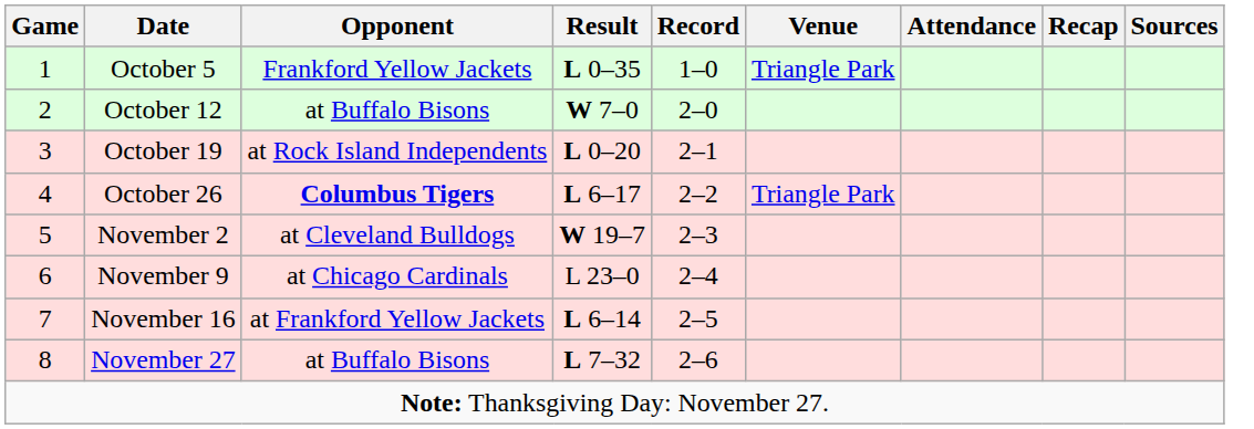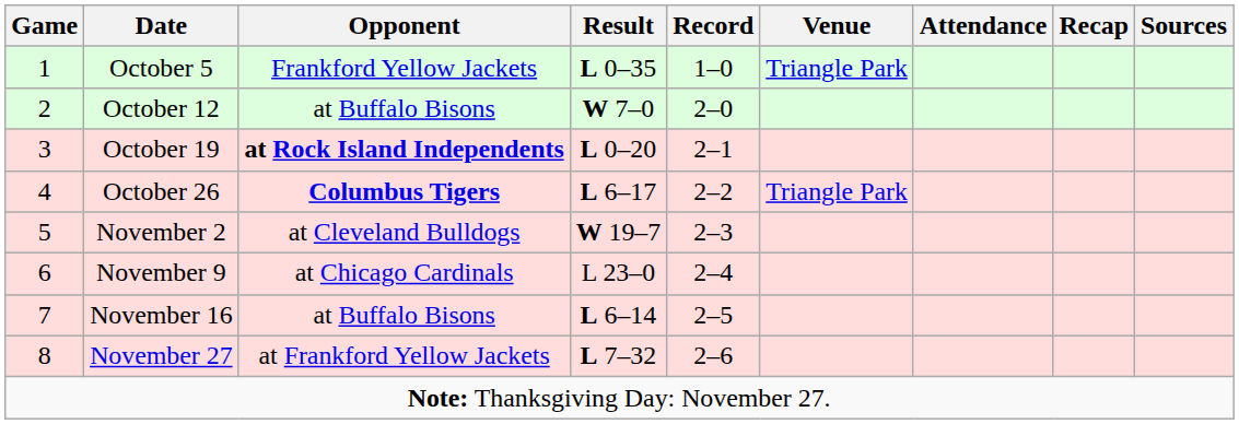October 19 | Opponent: normal -> bold
November 16 | Opponent: at Frankford Yellow Jackets -> at Buffalo Bisons
November 27 | Opponent: at Buffalo Bisons -> at Frankford Yellow Jackets
